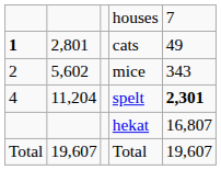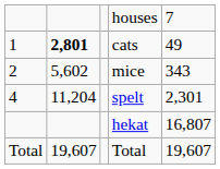cats | column 1: bold -> normal
cats | column 2: normal -> bold
spelt | column 5: bold -> normal
